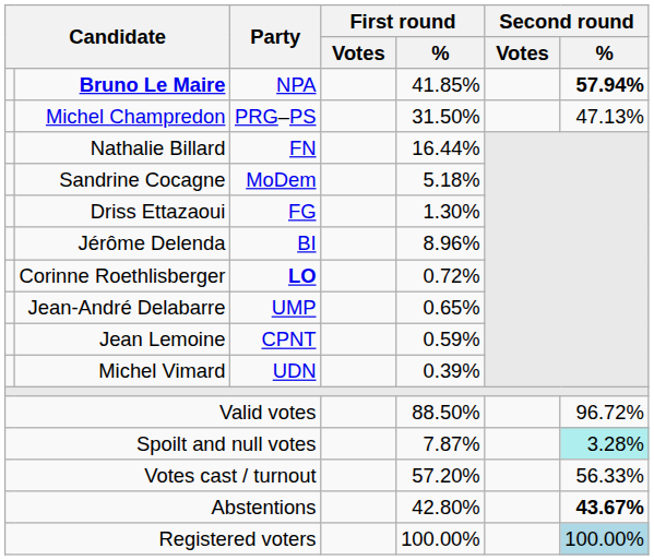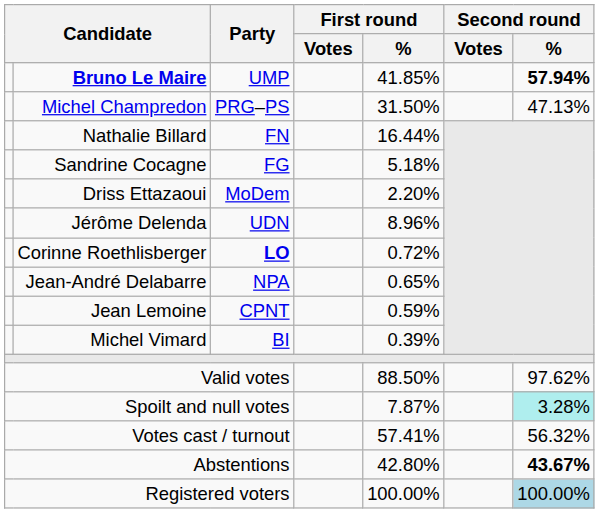Bruno Le Maire | Party: NPA -> UMP
Sandrine Cocagne | Party: MoDem -> FG
Driss Ettazaoui | Party: FG -> MoDem
Driss Ettazaoui | First round / %: 1.30% -> 2.20%
Jérôme Delenda | Party: BI -> UDN
Jean-André Delabarre | Party: UMP -> NPA
Michel Vimard | Party: UDN -> BI
Valid votes | Second round / %: 96.72% -> 97.62%
Votes cast / turnout | First round / %: 57.20% -> 57.41%
Votes cast / turnout | Second round / %: 56.33% -> 56.32%
